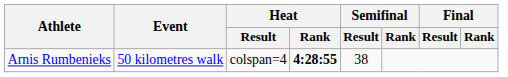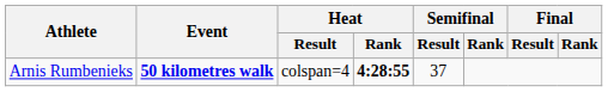Arnis Rumbenieks | Event: normal -> bold
Arnis Rumbenieks | Semifinal / Result: 38 -> 37
